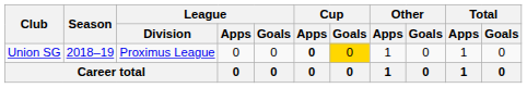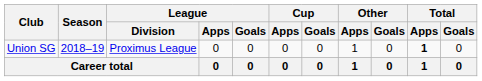Union SG | Cup / Apps: bold -> normal
Union SG | Cup / Goals: gold background -> no background
Union SG | Total / Apps: normal -> bold
